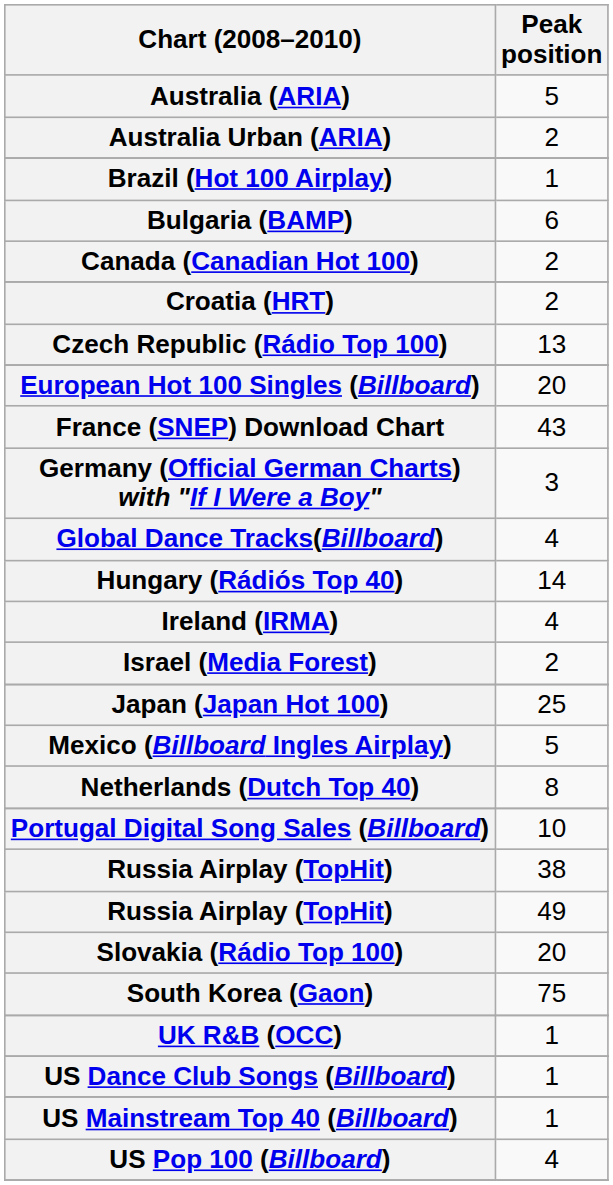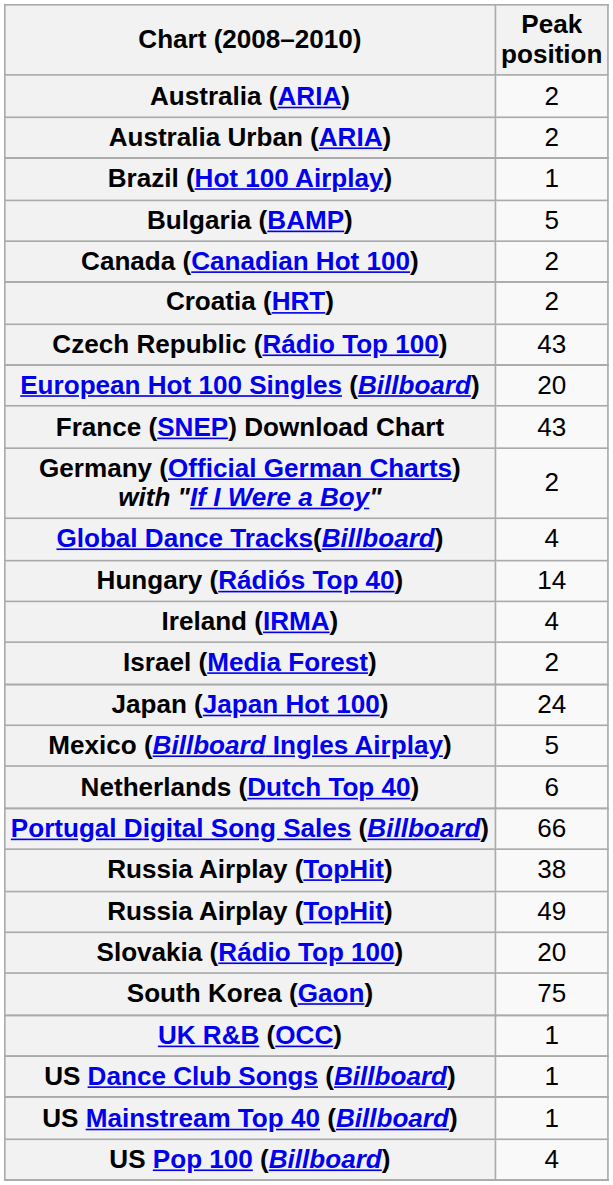row 2 | Peak position: 5 -> 2
row 5 | Peak position: 6 -> 5
row 8 | Peak position: 13 -> 43
row 11 | Peak position: 3 -> 2
row 16 | Peak position: 25 -> 24
row 18 | Peak position: 8 -> 6
row 19 | Peak position: 10 -> 66
